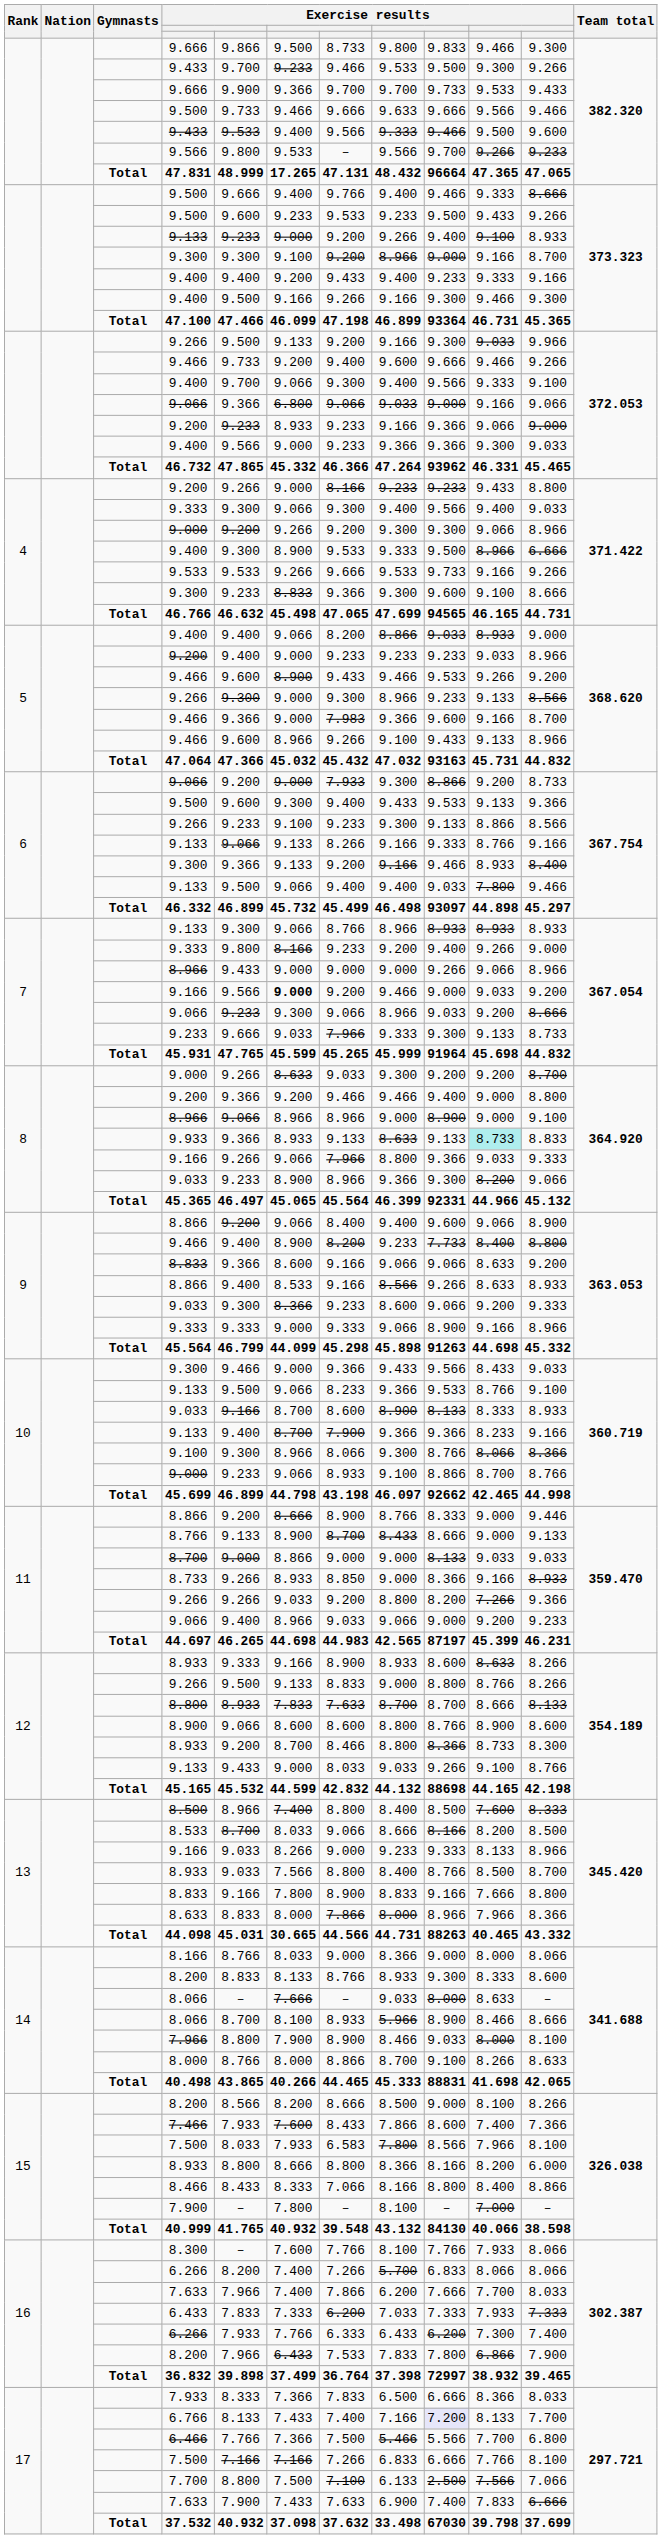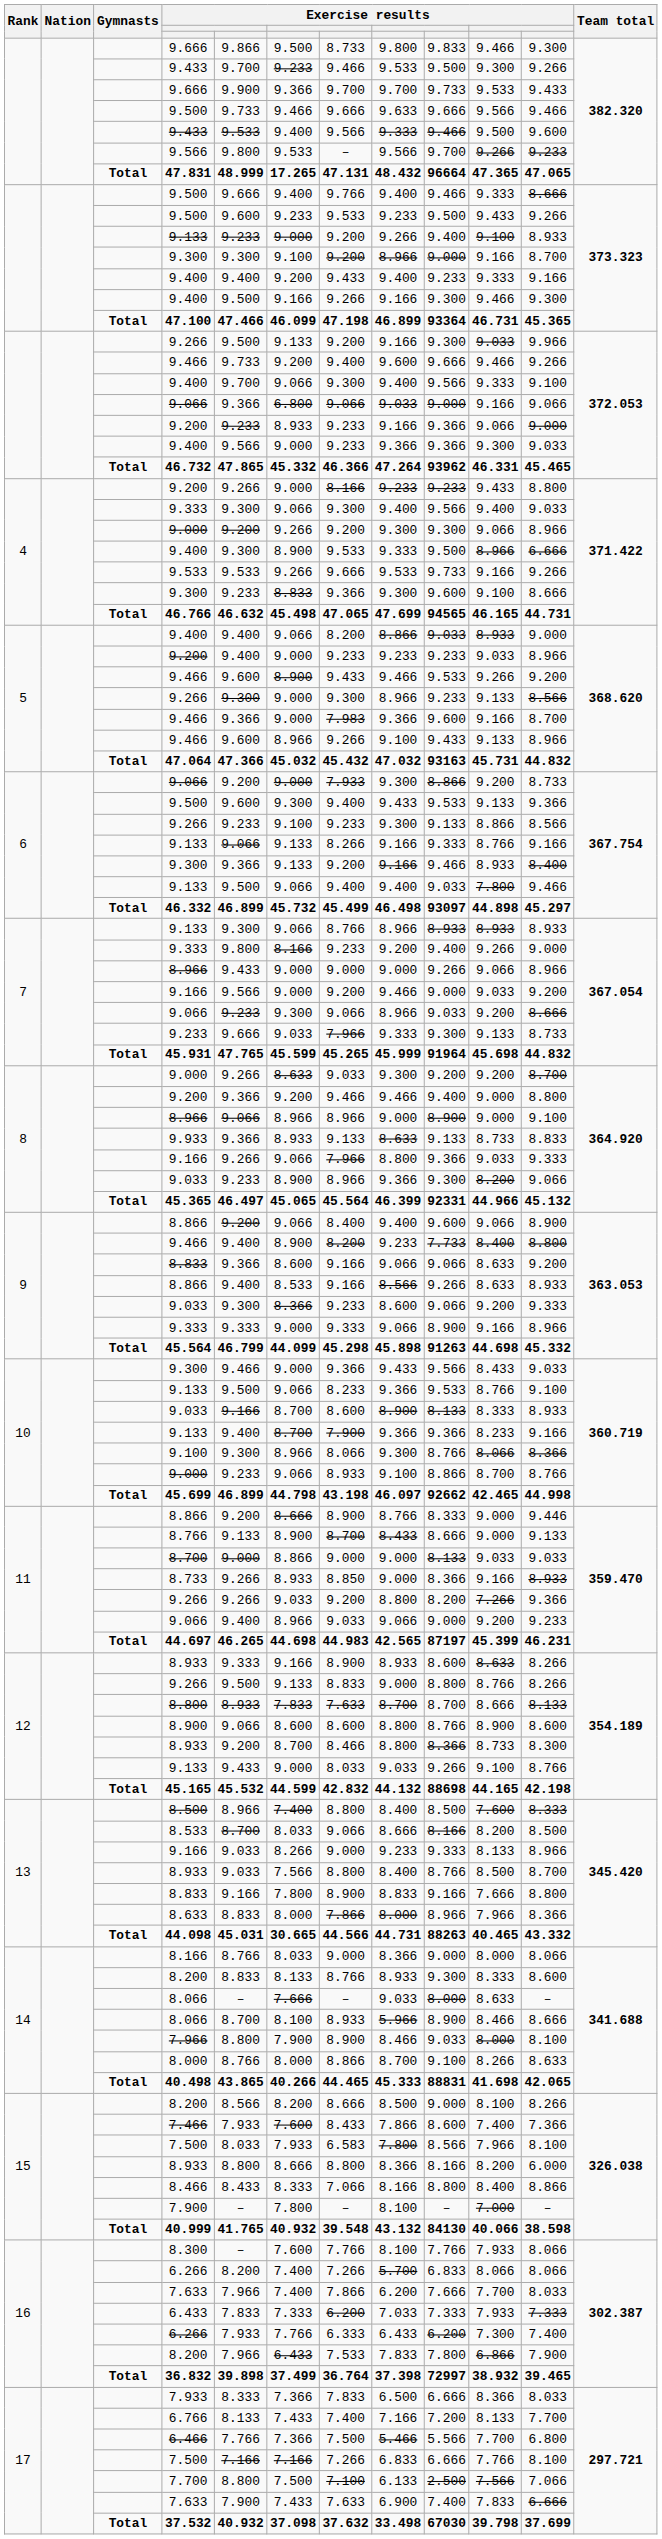7 / 9.166 | column 6: bold -> normal
9.933 | column 10: paleturquoise background -> no background
6.766 | column 9: lavender background -> no background
